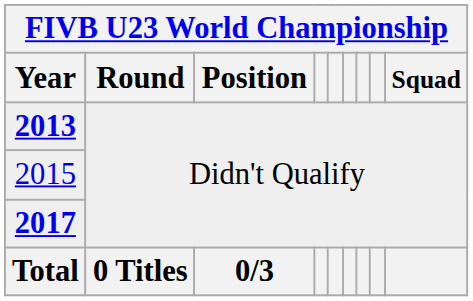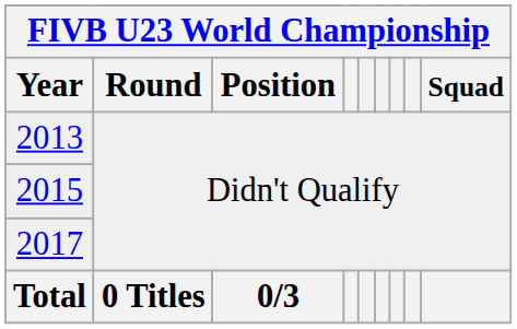2013 | FIVB U23 World Championship / Year: bold -> normal
2017 | FIVB U23 World Championship / Year: bold -> normal
